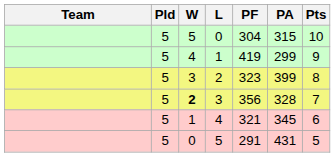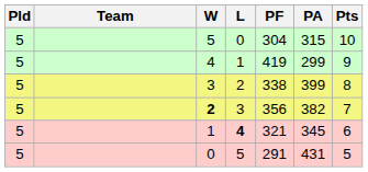columns swapped: Team <-> Pld
row 4 | PF: 323 -> 338
row 5 | PA: 328 -> 382
row 6 | L: normal -> bold
